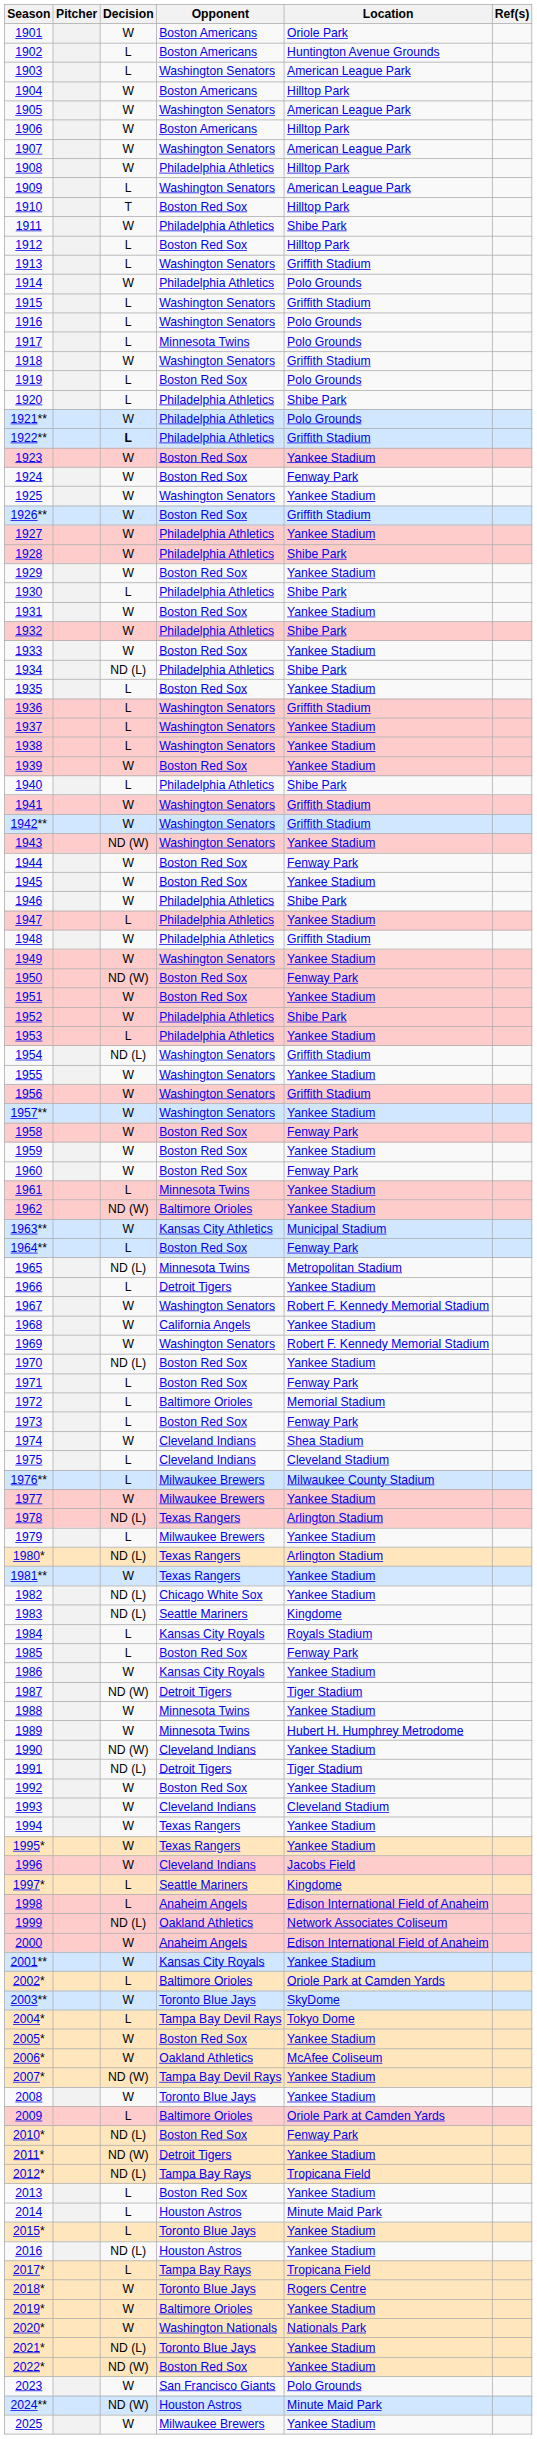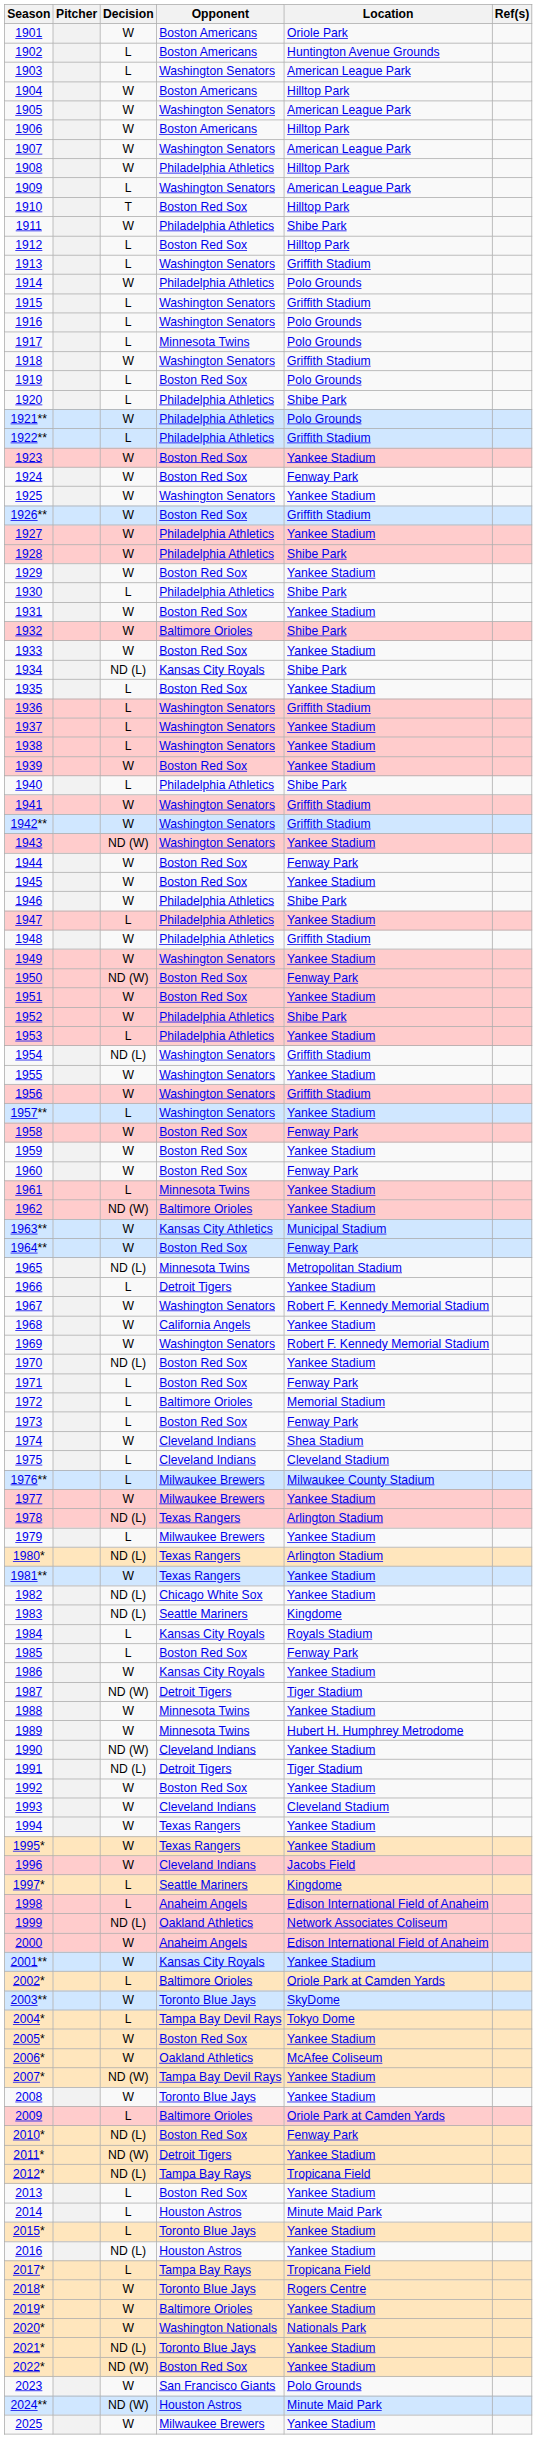1922** | Decision: bold -> normal
1932 | Opponent: Philadelphia Athletics -> Baltimore Orioles
1934 | Opponent: Philadelphia Athletics -> Kansas City Royals
1957** | Decision: W -> L
1964** | Decision: L -> W
